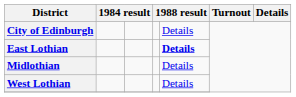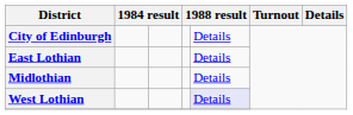East Lothian | column 5: bold -> normal
West Lothian | column 5: no background -> lavender background
